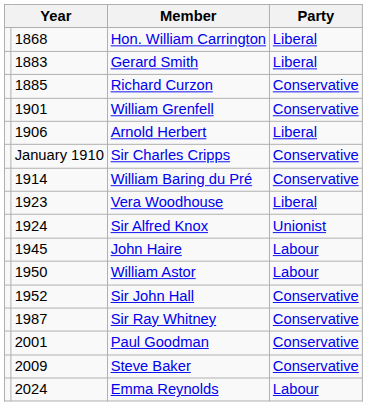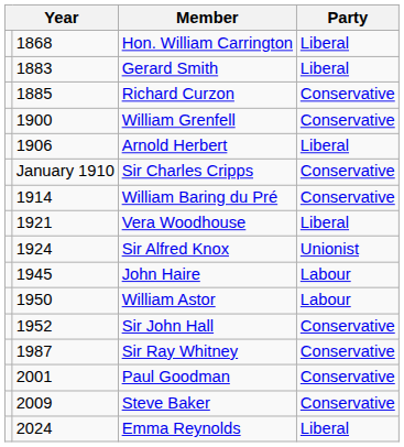William Grenfell | column 2: 1901 -> 1900
Vera Woodhouse | column 2: 1923 -> 1921
Emma Reynolds | Party: Labour -> Liberal
